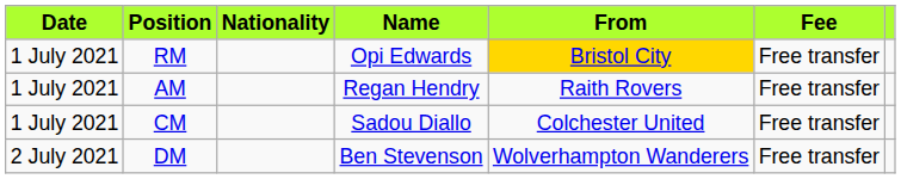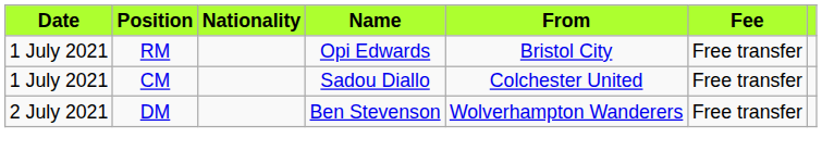RM | From: gold background -> no background
- row: 1 July 2021 | AM | Regan Hendry | Raith Rovers | Free transfer
